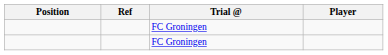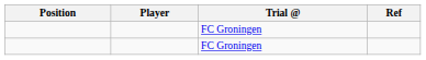columns swapped: Player <-> Ref
